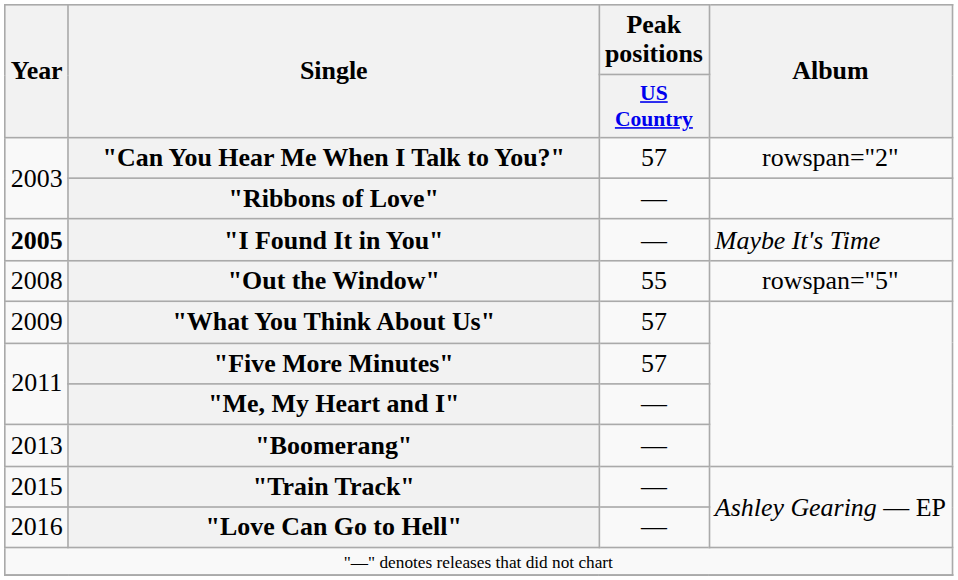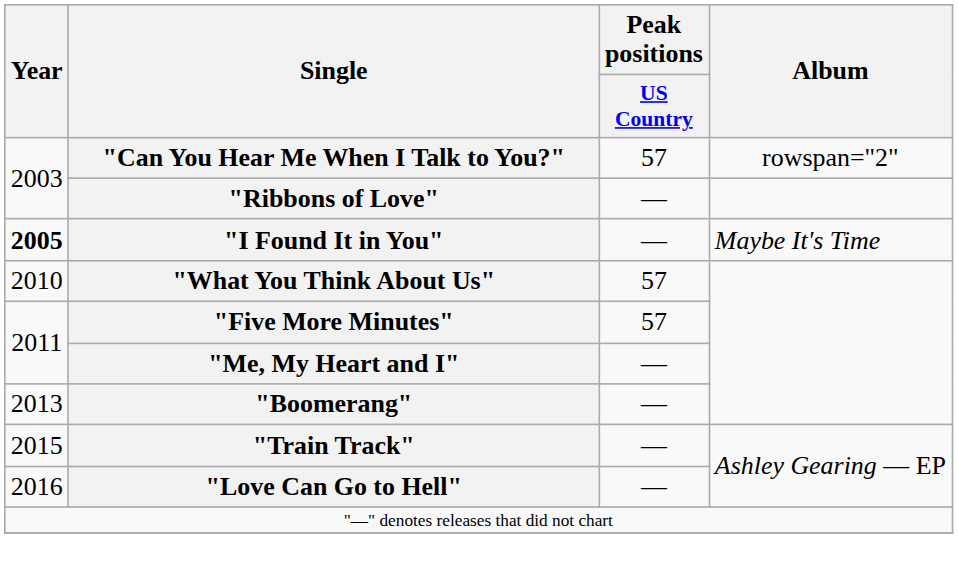- row: 2008 | "Out the Window" | 55 | rowspan="5"
"What You Think About Us" | Year: 2009 -> 2010
